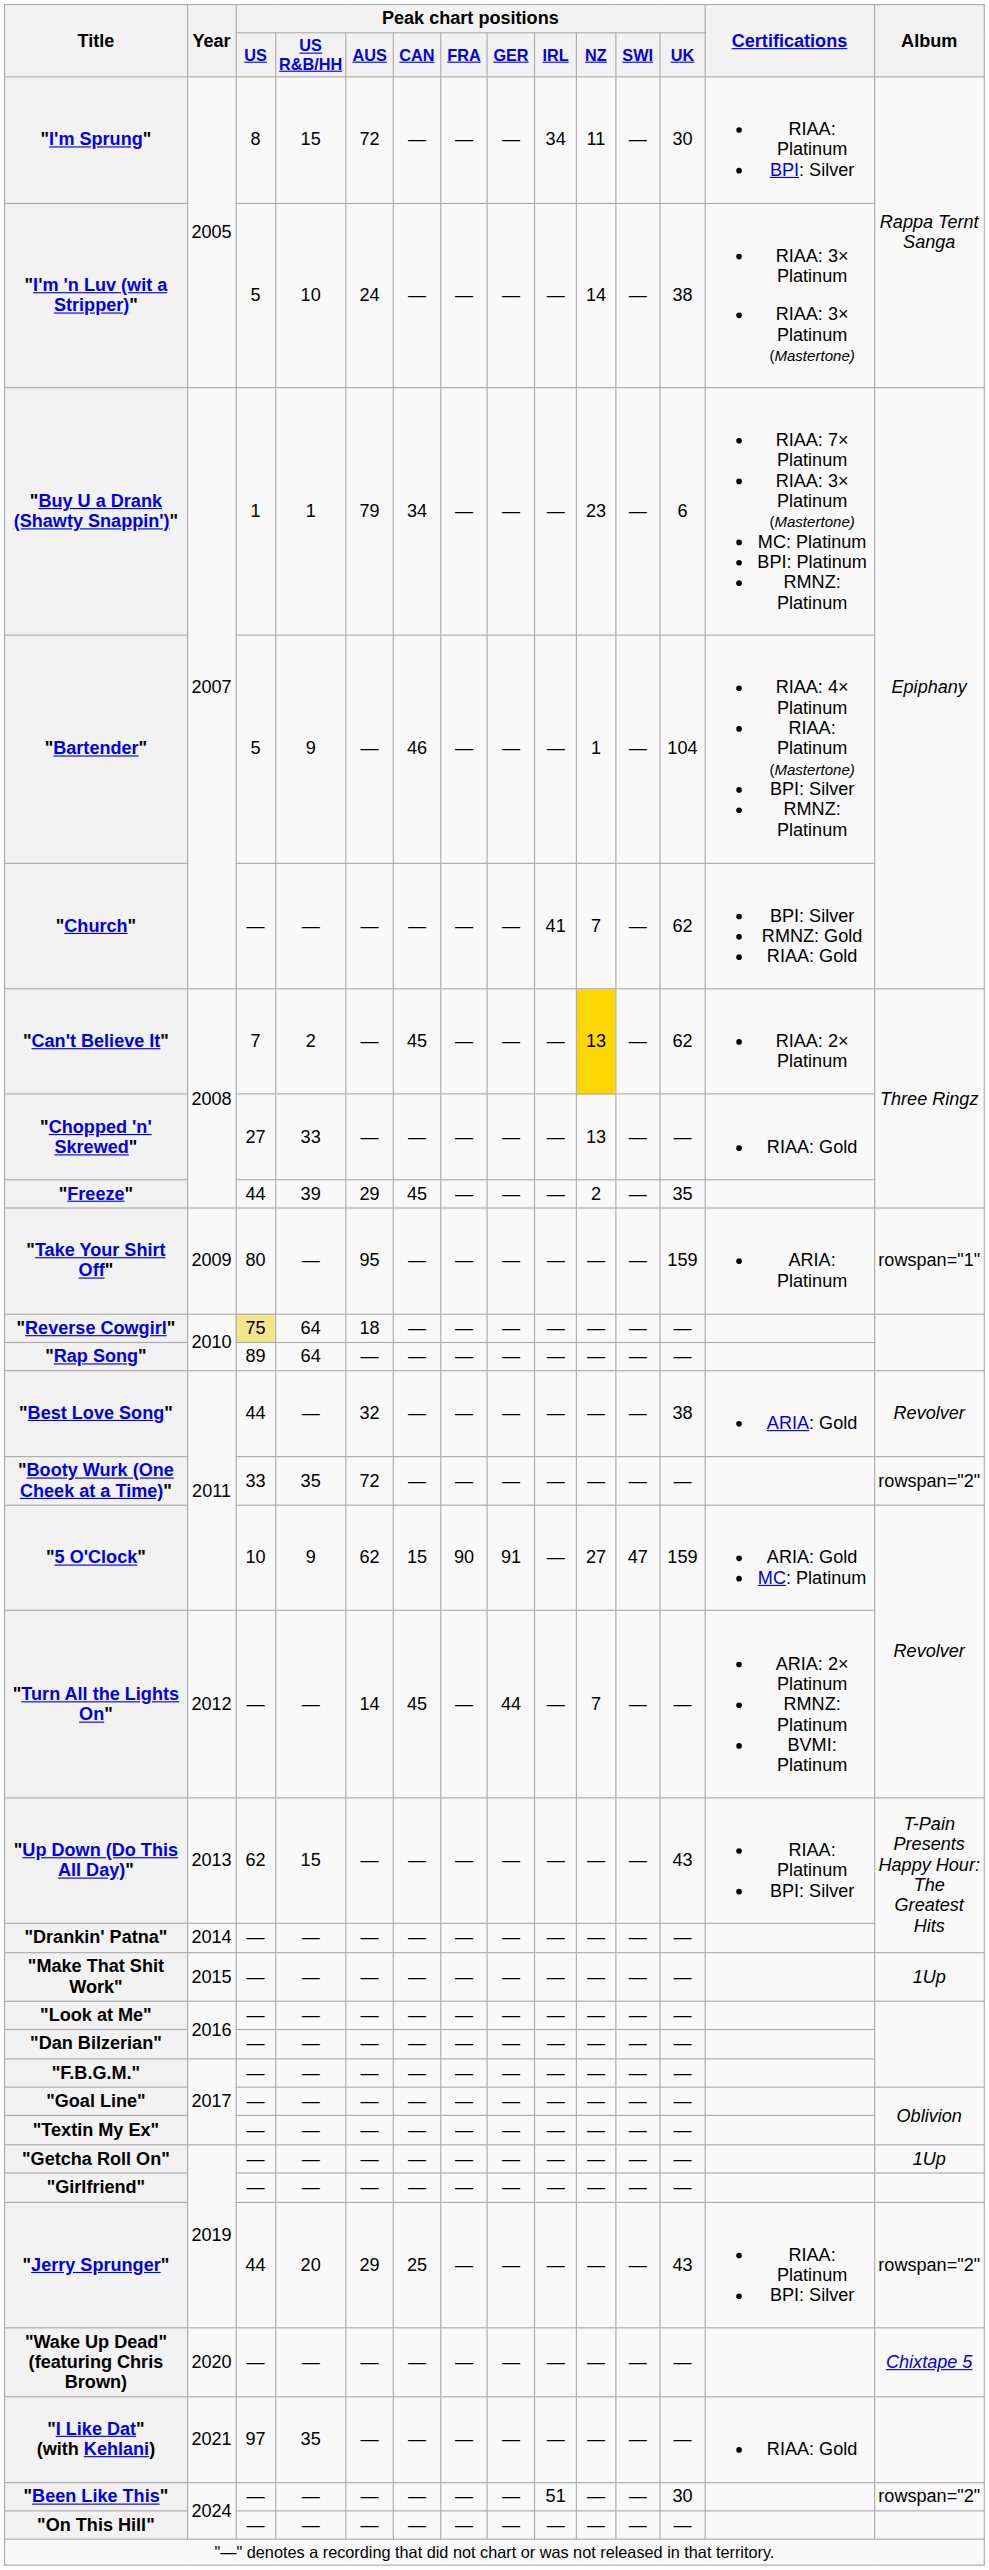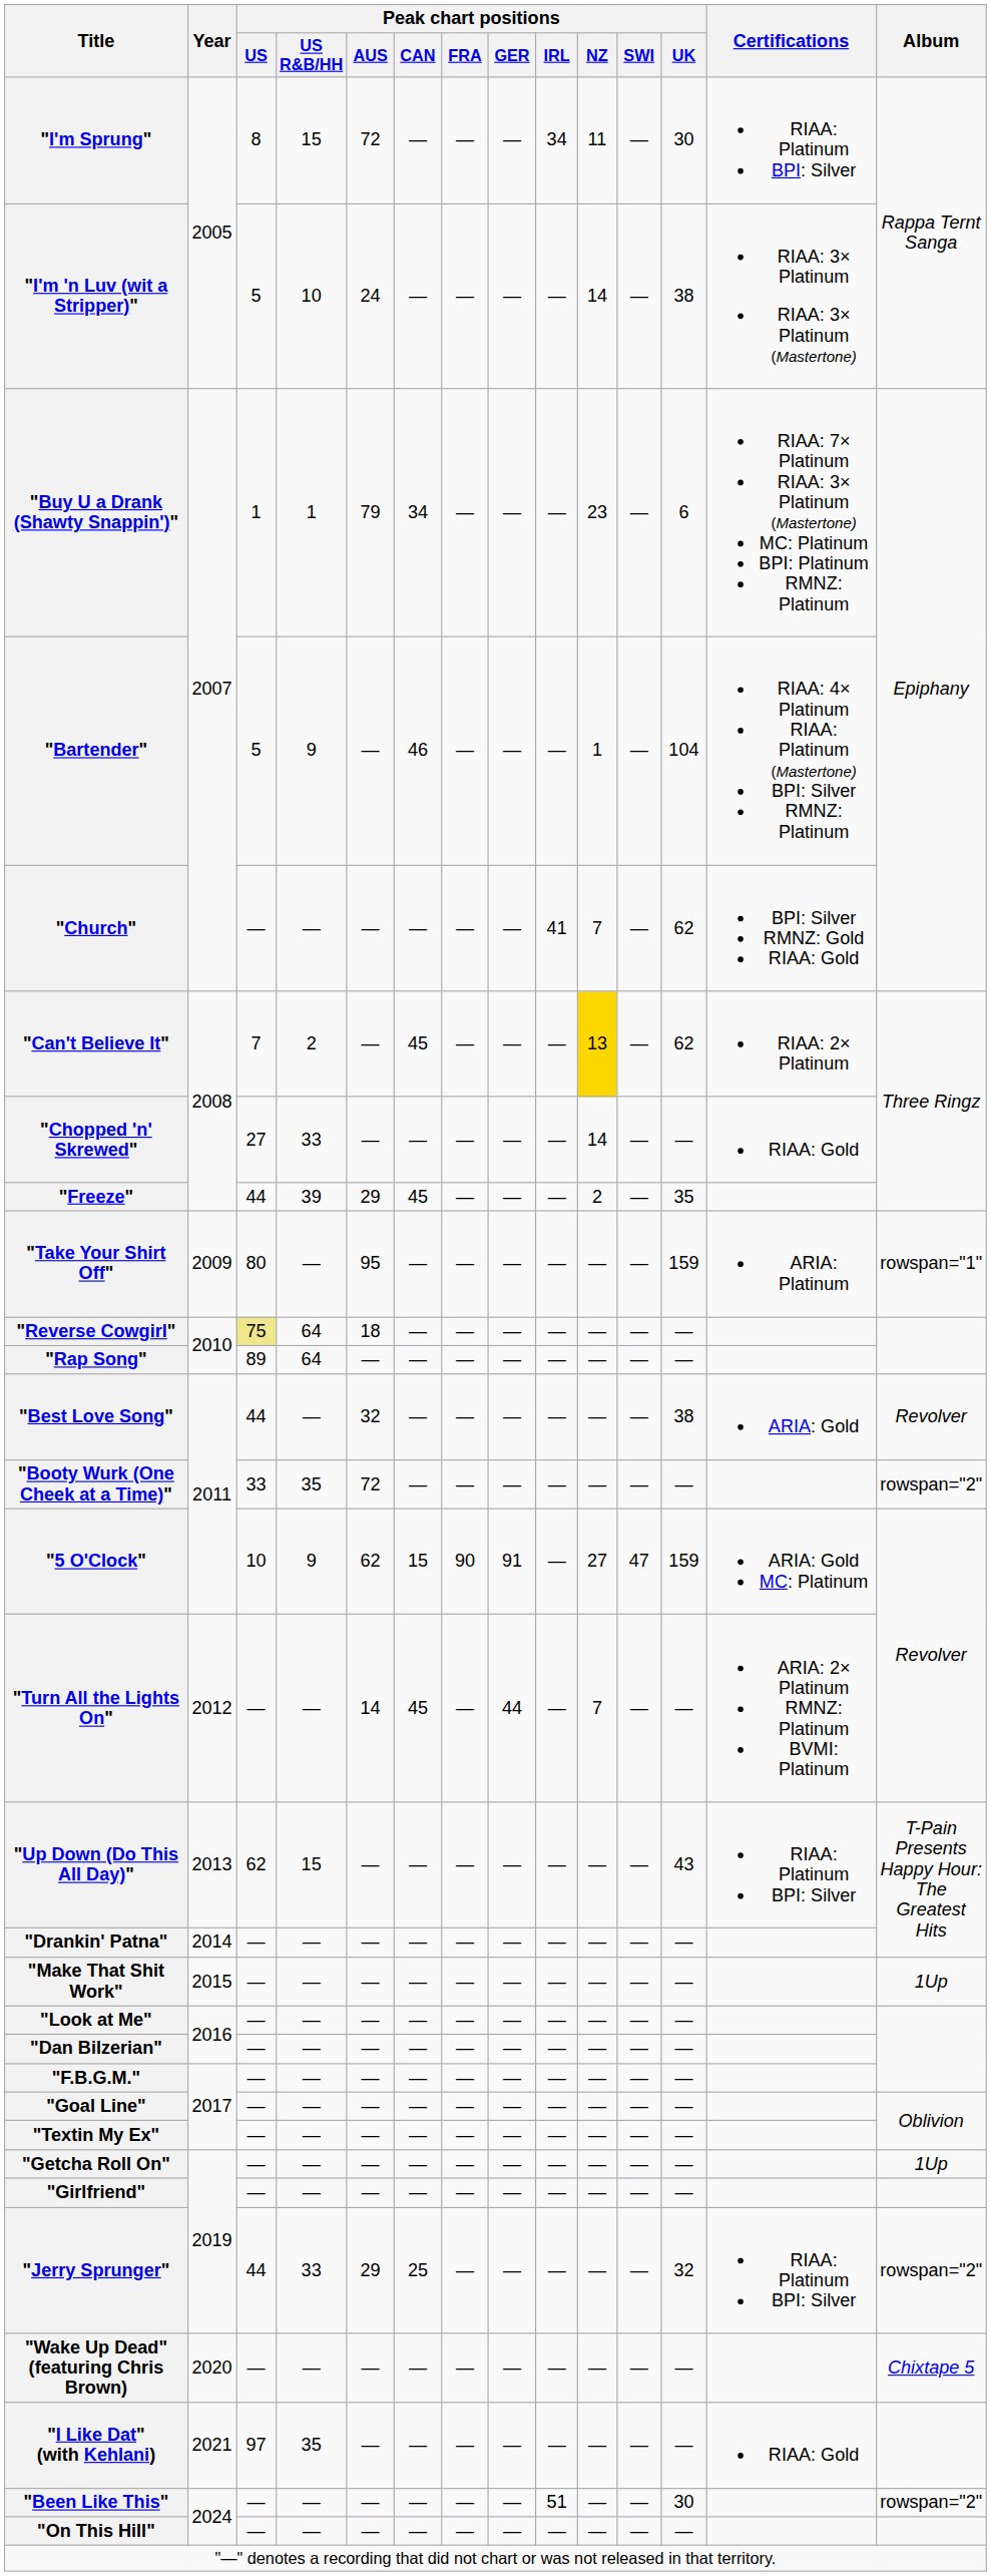"Chopped 'n' Skrewed" | Peak chart positions / NZ: 13 -> 14
"Jerry Sprunger" | Peak chart positions / US R&B/HH: 20 -> 33
"Jerry Sprunger" | Peak chart positions / UK: 43 -> 32
